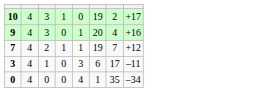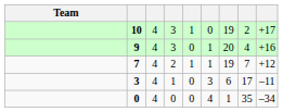+ column: Team
